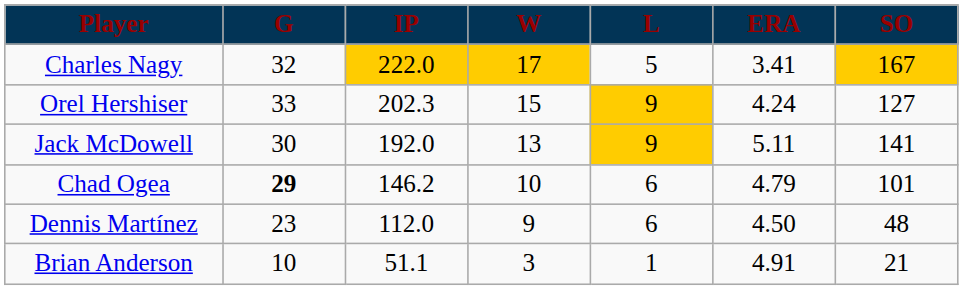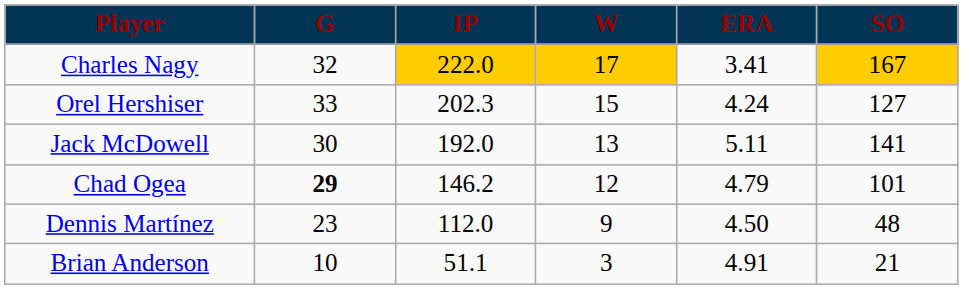- column: L | 5 | 9 | 9 | 6 | 6 | 1
Chad Ogea | W: 10 -> 12
